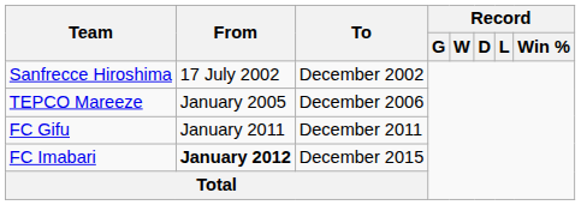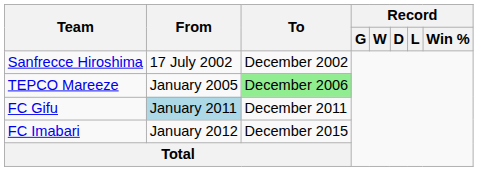TEPCO Mareeze | To: no background -> lightgreen background
FC Gifu | From: no background -> lightblue background
FC Imabari | From: bold -> normal
